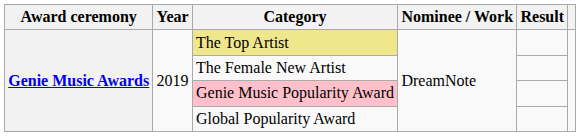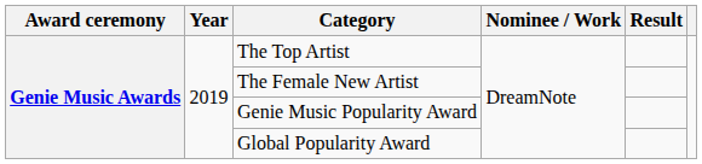The Top Artist | Category: khaki background -> no background
Genie Music Popularity Award | Category: pink background -> no background
